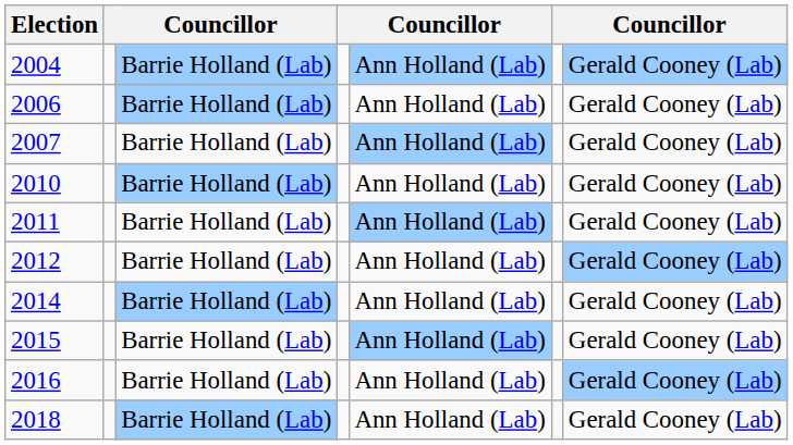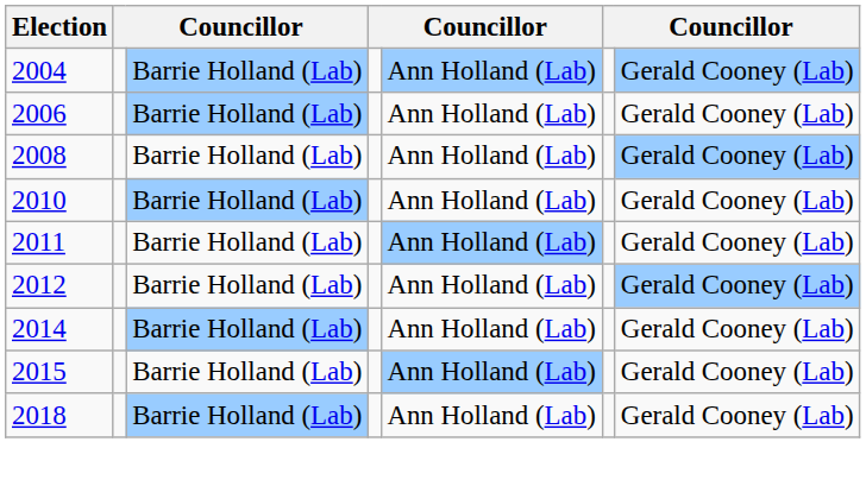- row: 2007 | Barrie Holland (Lab) | Ann Holland (Lab) | Gerald Cooney (Lab)
+ row: 2008 | Barrie Holland (Lab) | Ann Holland (Lab) | Gerald Cooney (Lab)
- row: 2016 | Barrie Holland (Lab) | Ann Holland (Lab) | Gerald Cooney (Lab)
